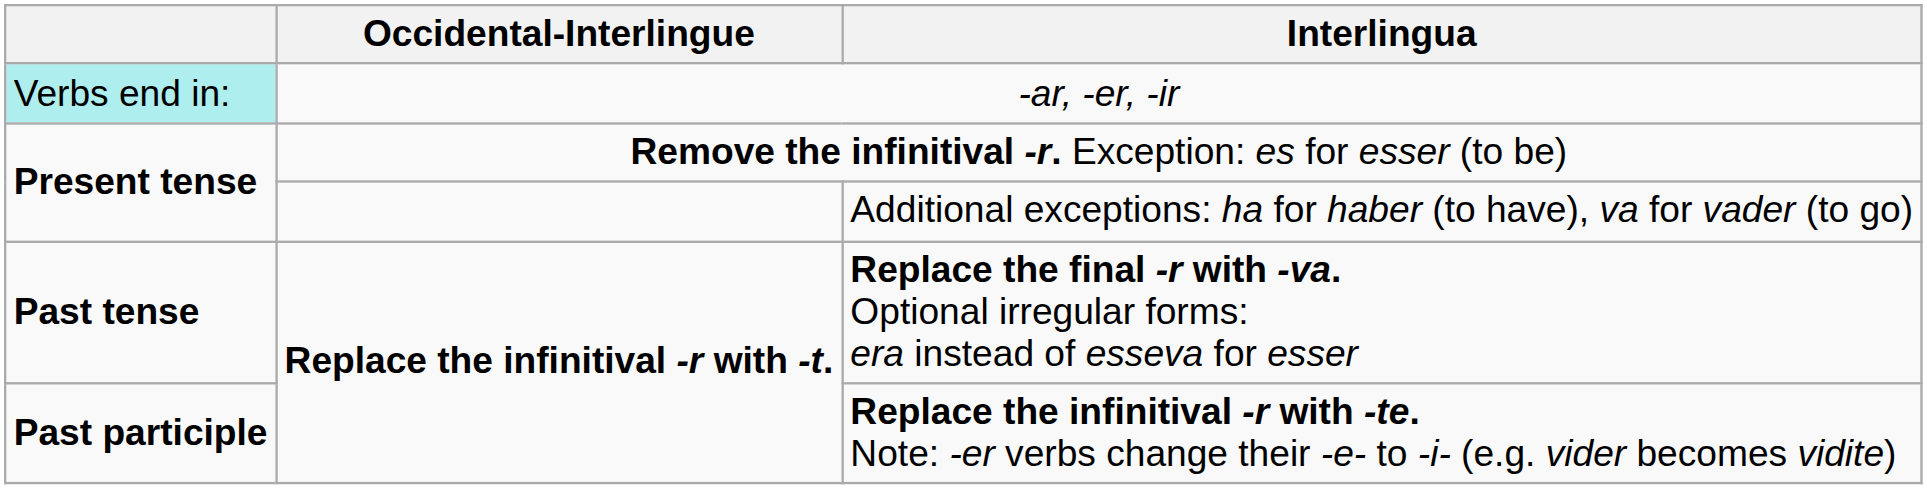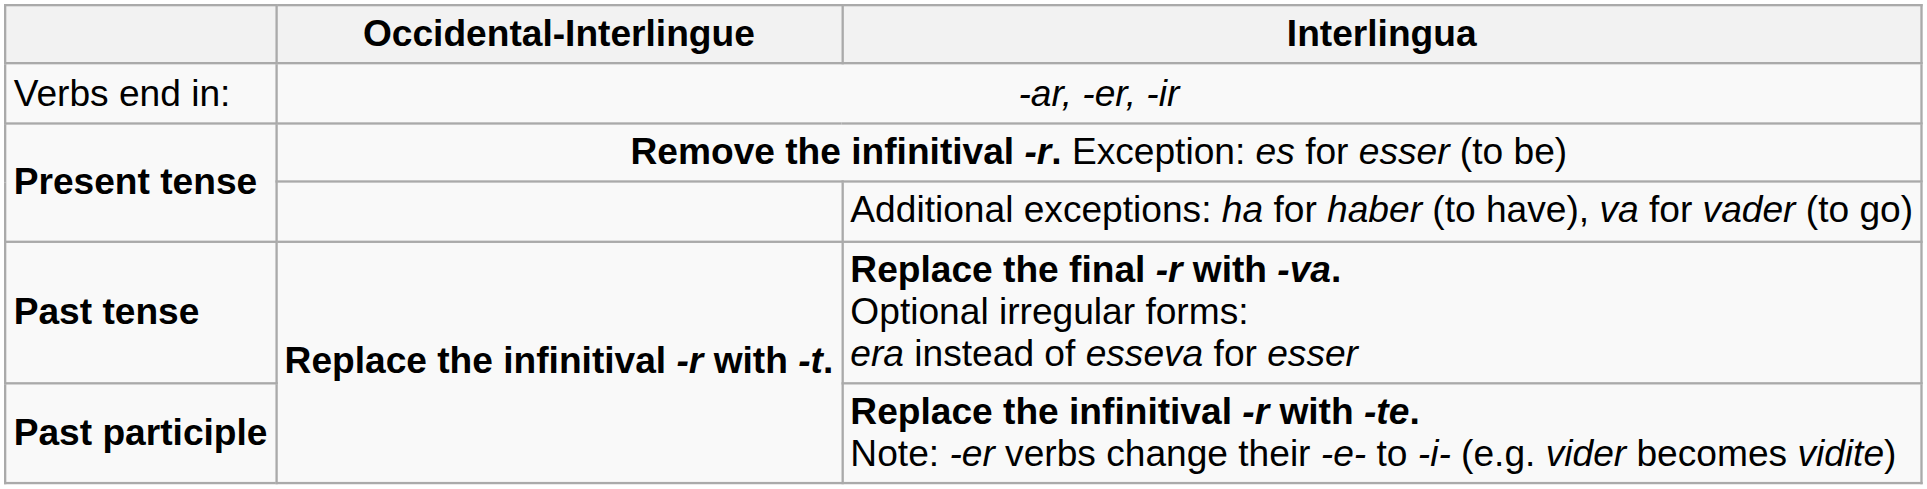-ar, -er, -ir | column 1: paleturquoise background -> no background
